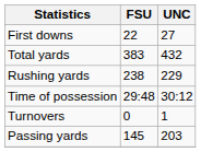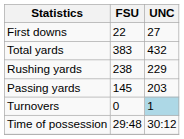rows swapped: Passing yards <-> Time of possession
Turnovers | UNC: no background -> lightblue background
